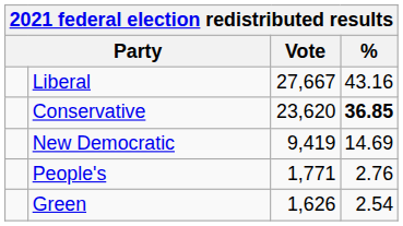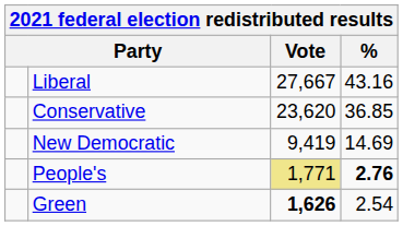Conservative | %: bold -> normal
People's | Vote: no background -> khaki background
People's | %: normal -> bold
Green | Vote: normal -> bold
